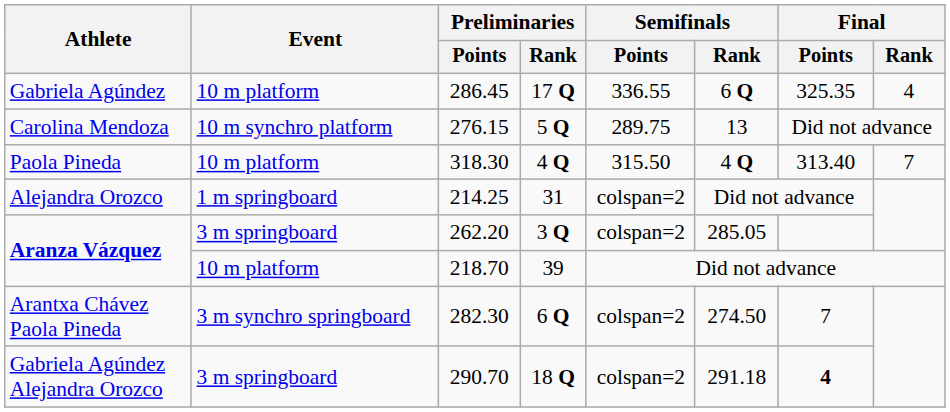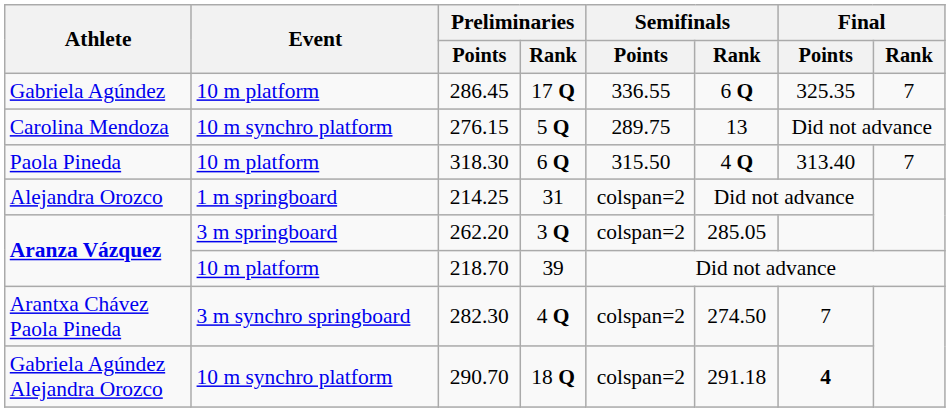286.45 | Final / Rank: 4 -> 7
318.30 | Preliminaries / Rank: 4 Q -> 6 Q
282.30 | Preliminaries / Rank: 6 Q -> 4 Q
290.70 | Event: 3 m springboard -> 10 m synchro platform
